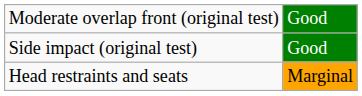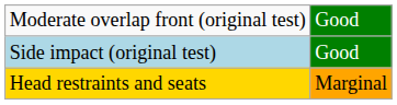Side impact (original test) | column 1: no background -> lightblue background
Head restraints and seats | column 1: no background -> gold background
